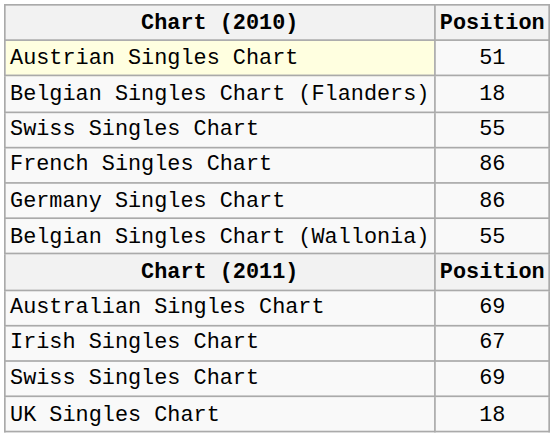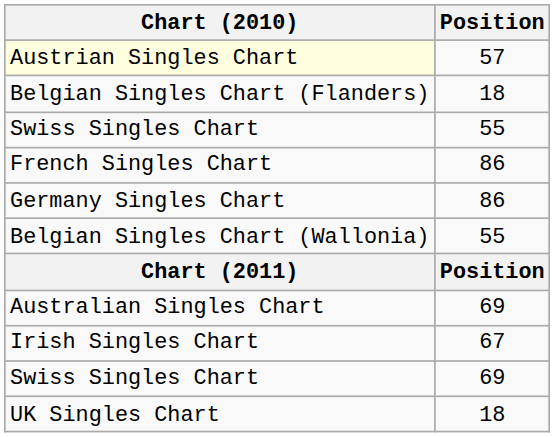row 2 | Position: 51 -> 57
